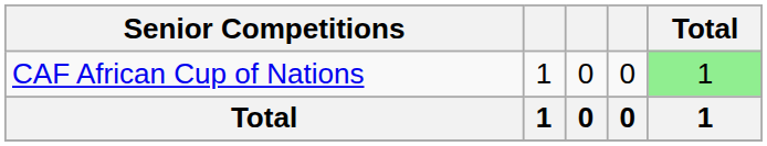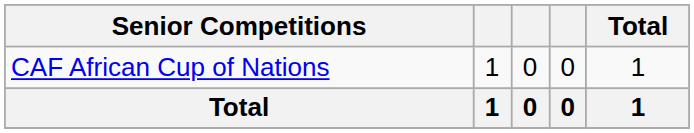CAF African Cup of Nations | Total: lightgreen background -> no background
